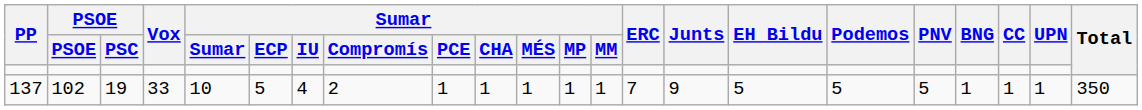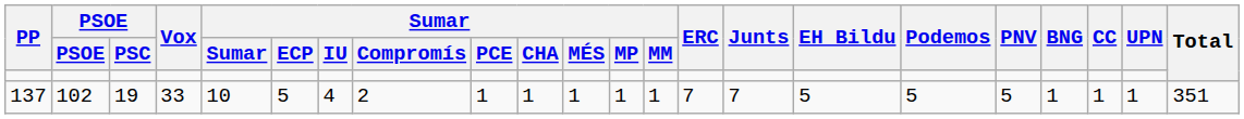137 | Junts: 9 -> 7
137 | Total: 350 -> 351
